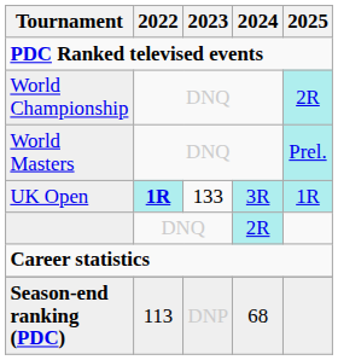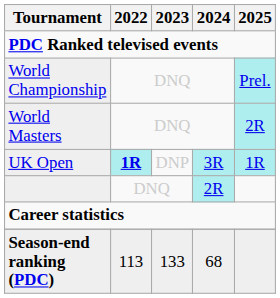World Championship | 2025: 2R -> Prel.
World Masters | 2025: Prel. -> 2R
UK Open | 2023: 133 -> DNP
Season-end ranking (PDC) | 2023: DNP -> 133
